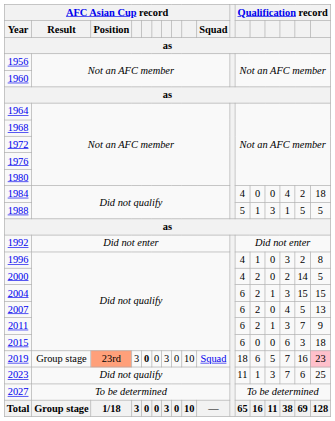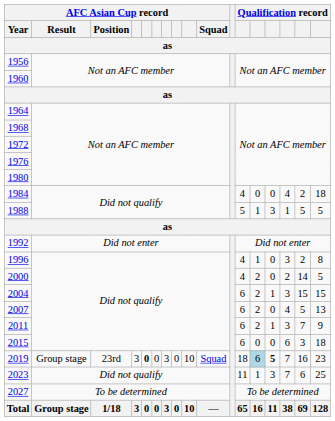2019 | AFC Asian Cup record / Position: lightsalmon background -> no background
2019 | column 13: no background -> lightblue background
2019 | column 14: normal -> bold
2019 | column 17: pink background -> no background
